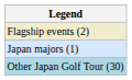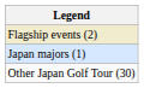row 4 | column 1: lightblue background -> no background
